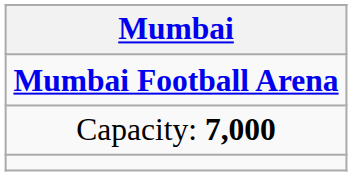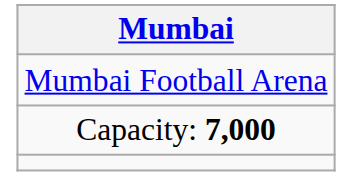row 2 | column 1: bold -> normal
